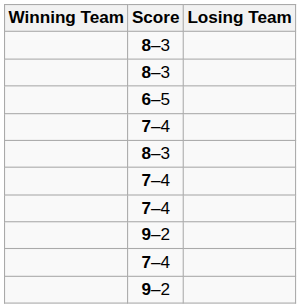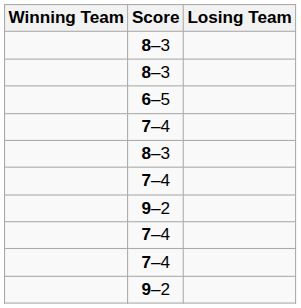row 8 | Score: 7–4 -> 9–2
row 9 | Score: 9–2 -> 7–4
